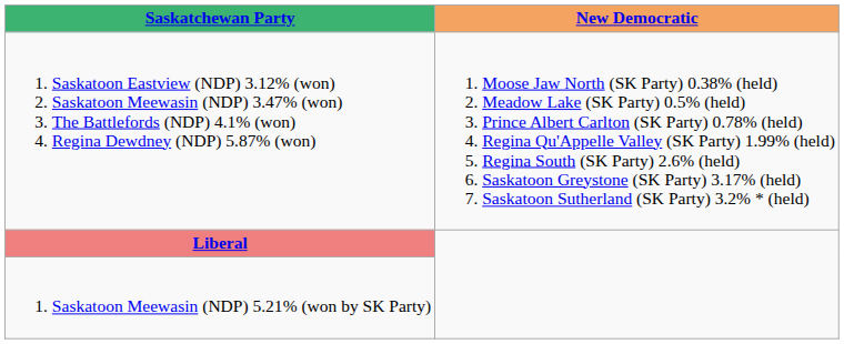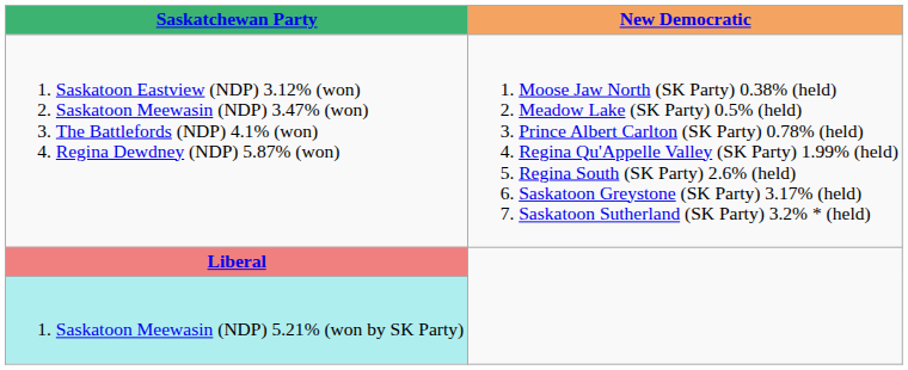Saskatoon Meewasin (NDP) 5.21% (won by SK Party) | Saskatchewan Party: no background -> paleturquoise background
